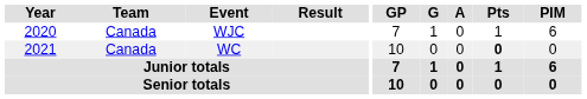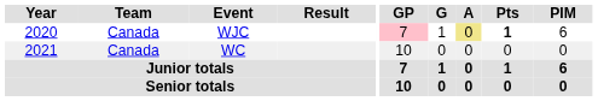WJC | GP: no background -> pink background
WJC | A: no background -> khaki background
WJC | Pts: normal -> bold
WC | Pts: bold -> normal
